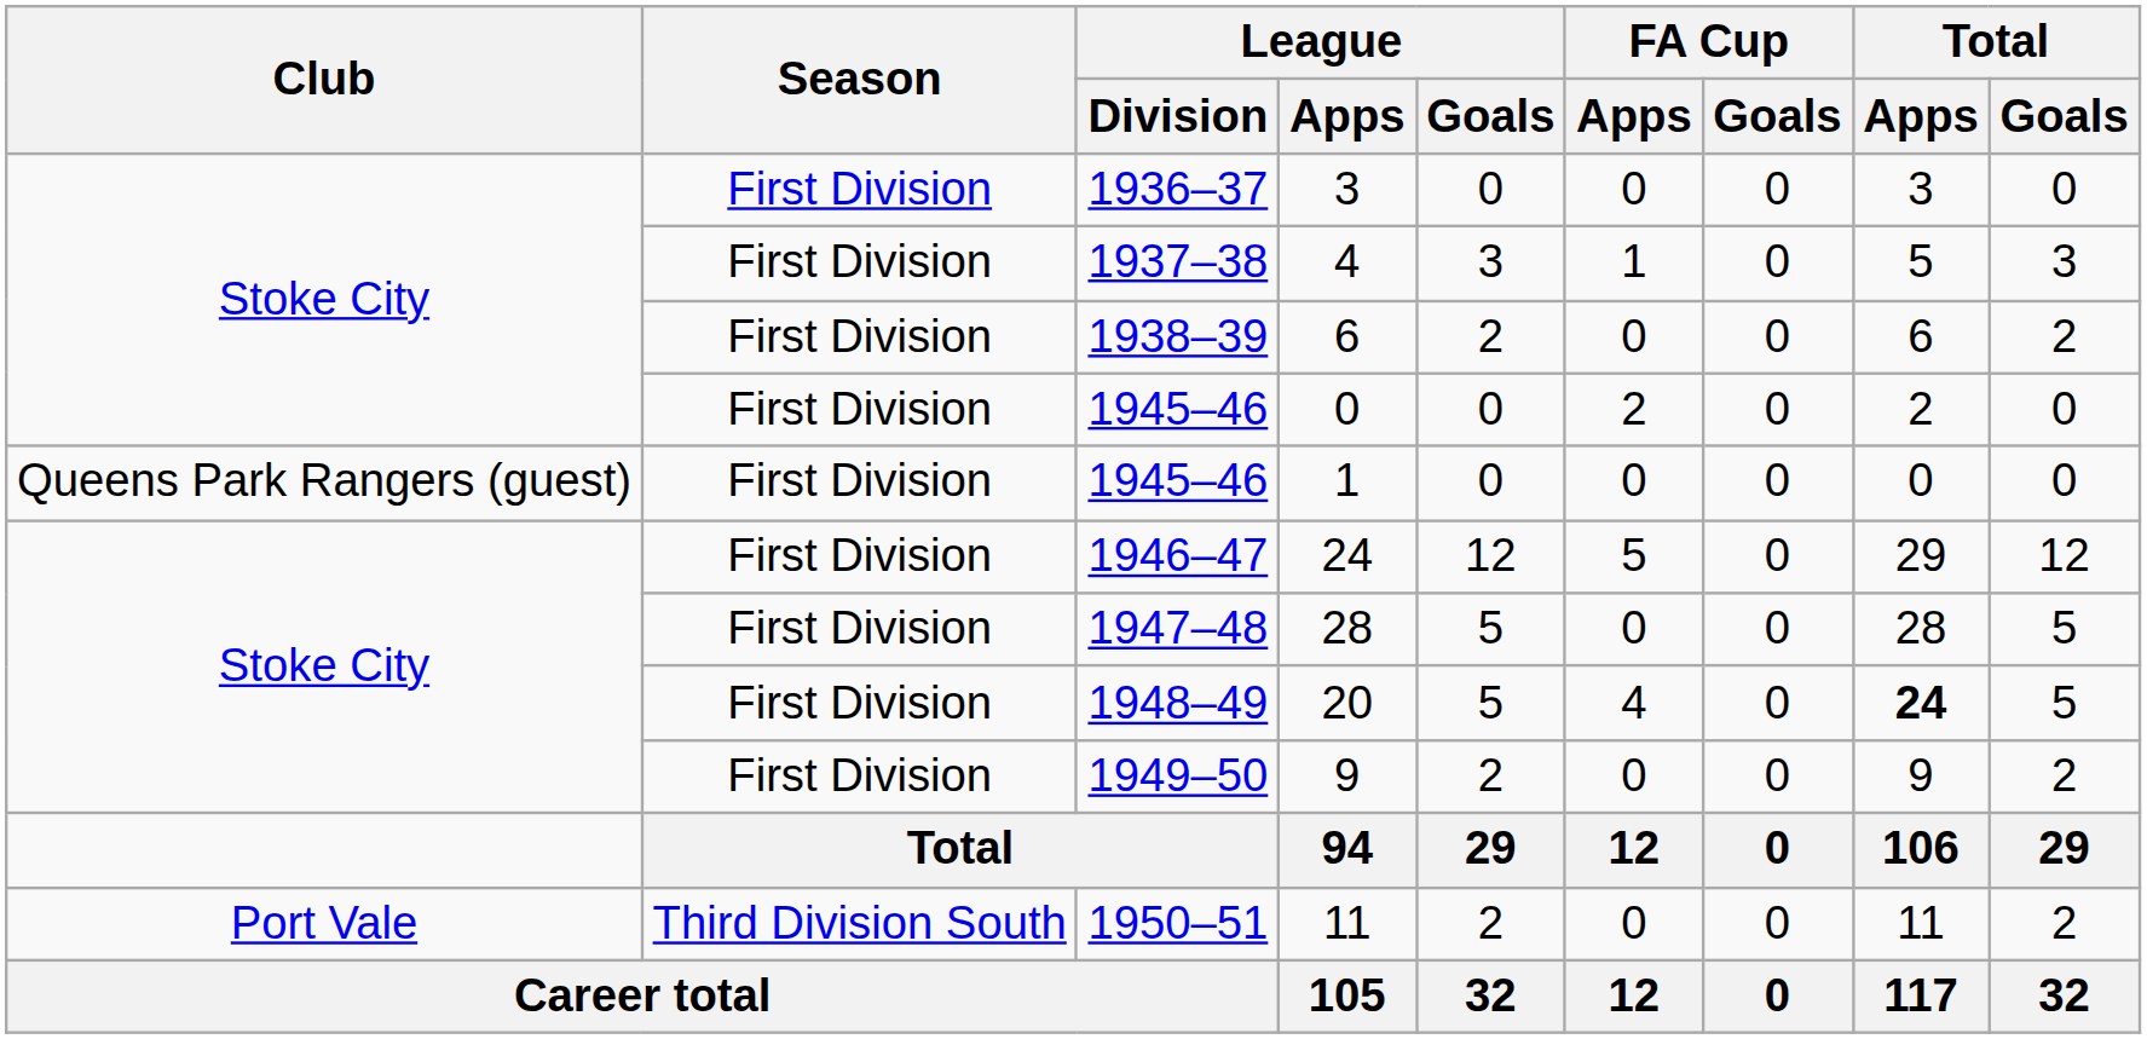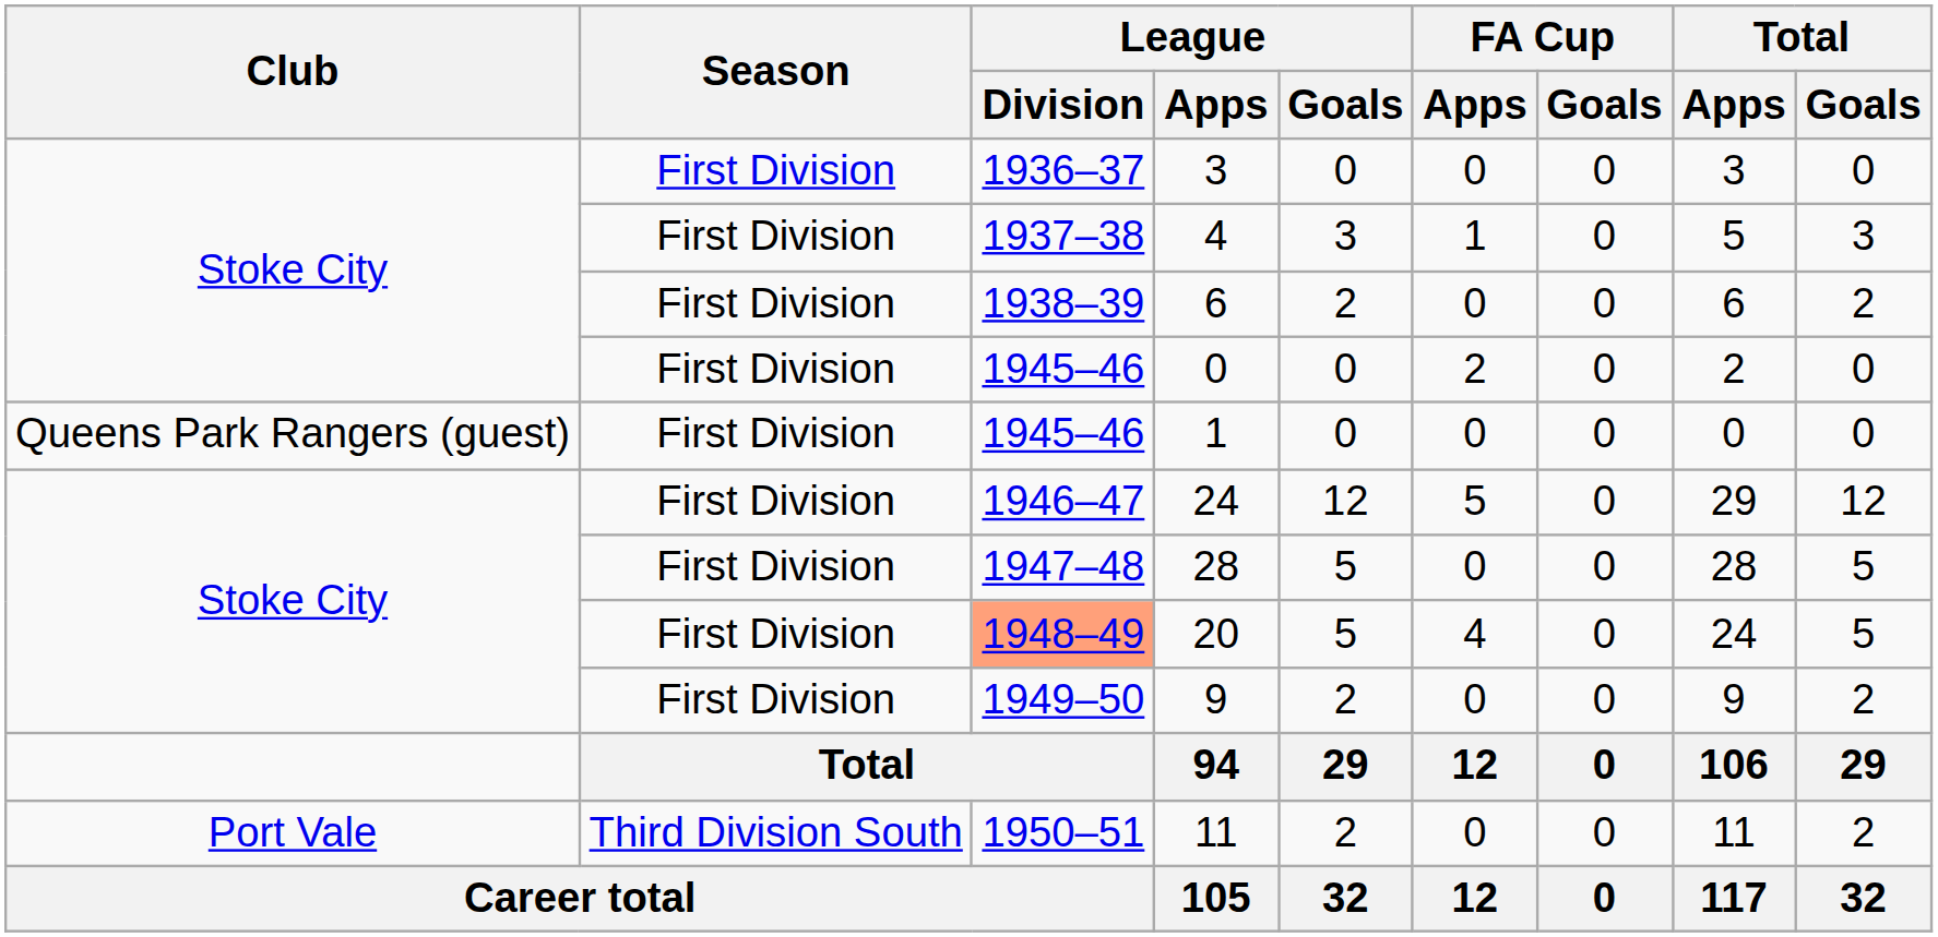20 | League / Division: no background -> lightsalmon background
20 | Total / Apps: bold -> normal
